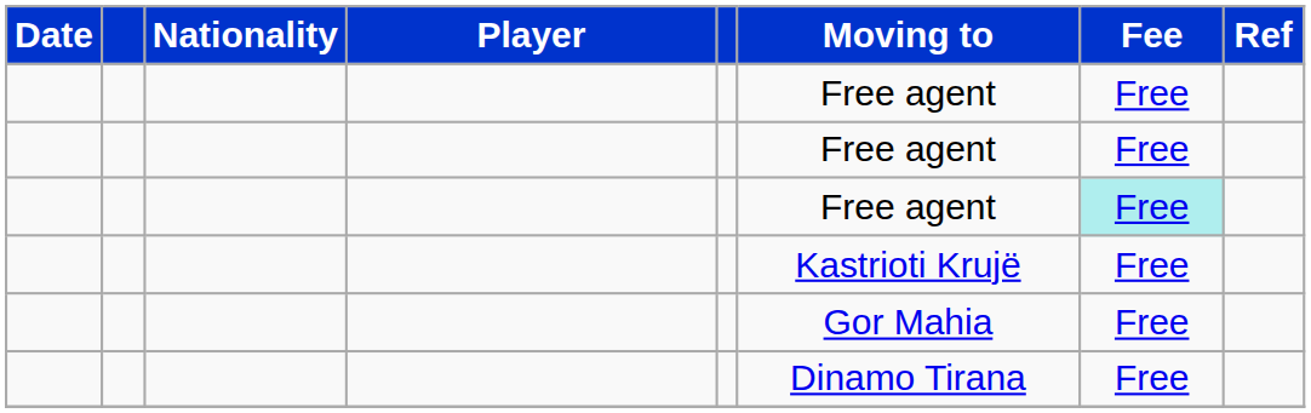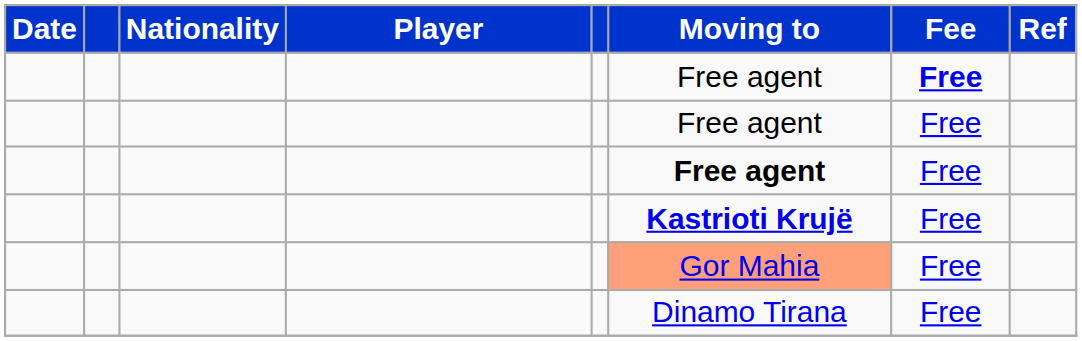row 2 | Fee: normal -> bold
row 4 | Moving to: normal -> bold
row 4 | Fee: paleturquoise background -> no background
row 5 | Moving to: normal -> bold
row 6 | Moving to: no background -> lightsalmon background
